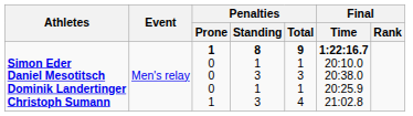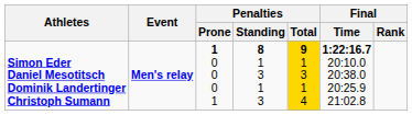row 3 | Event: normal -> bold
row 3 | Penalties / Total: no background -> gold background
